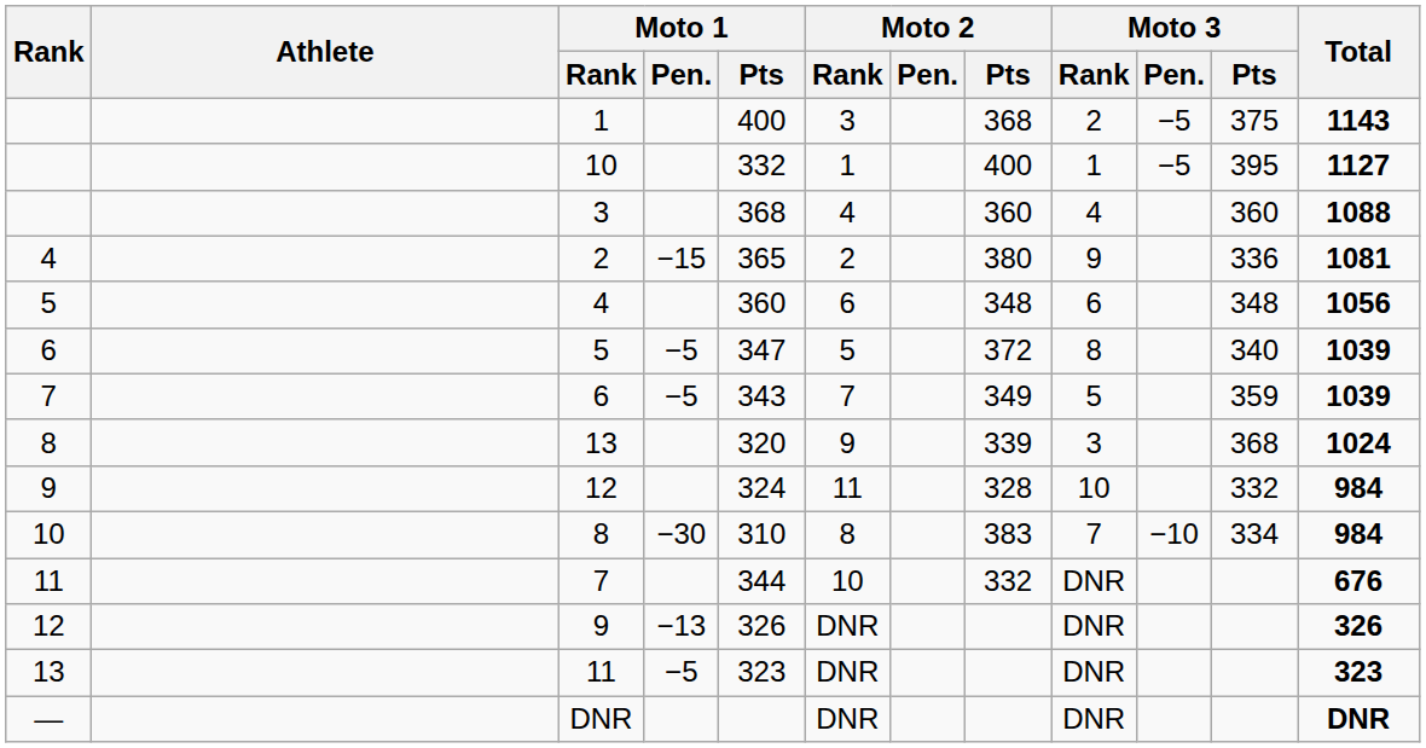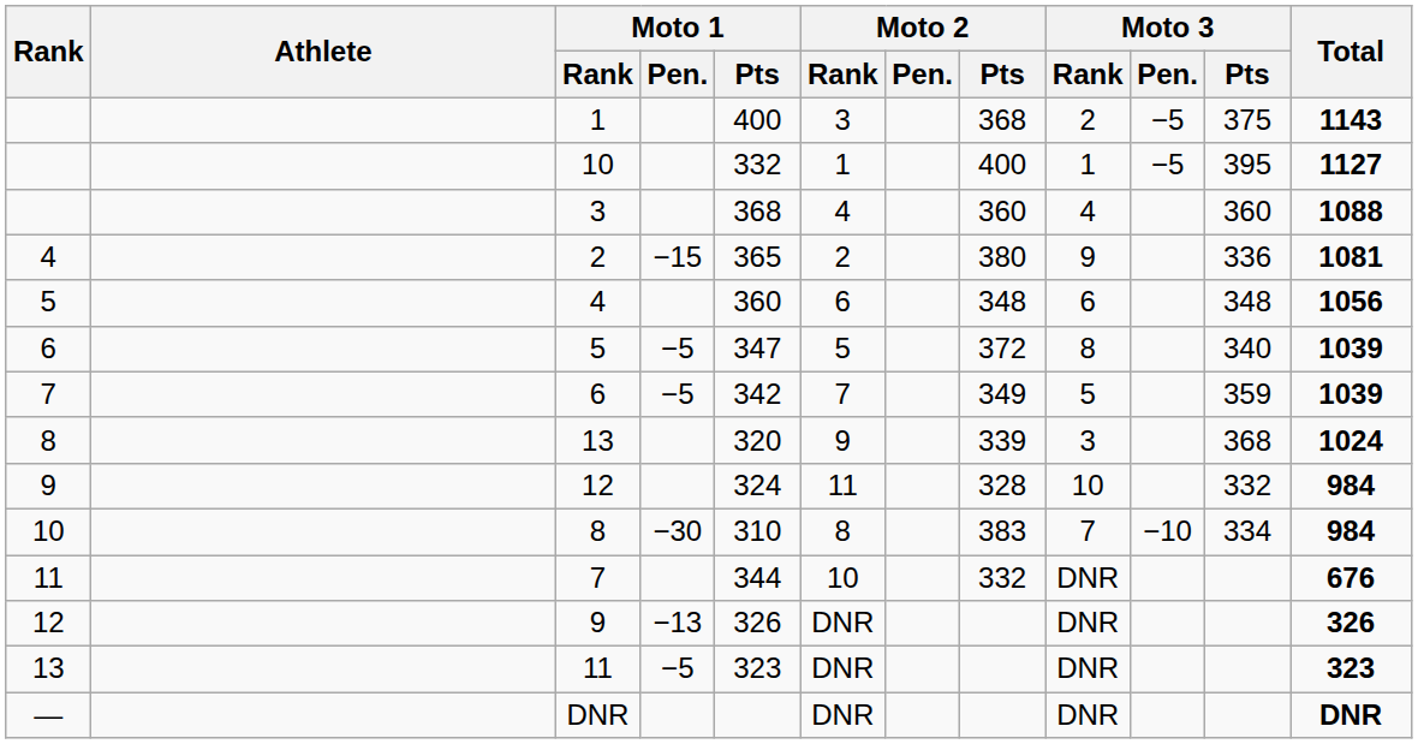row 9 | Moto 1 / Pts: 343 -> 342
